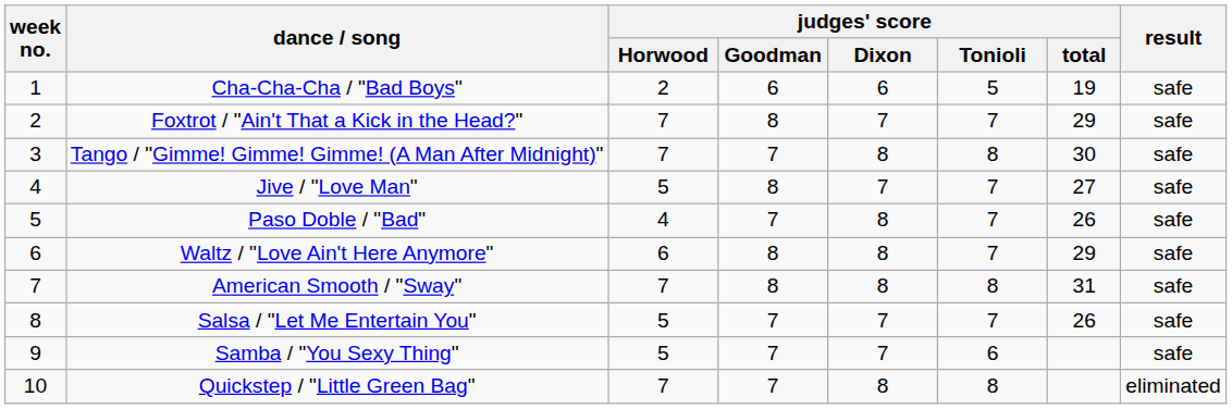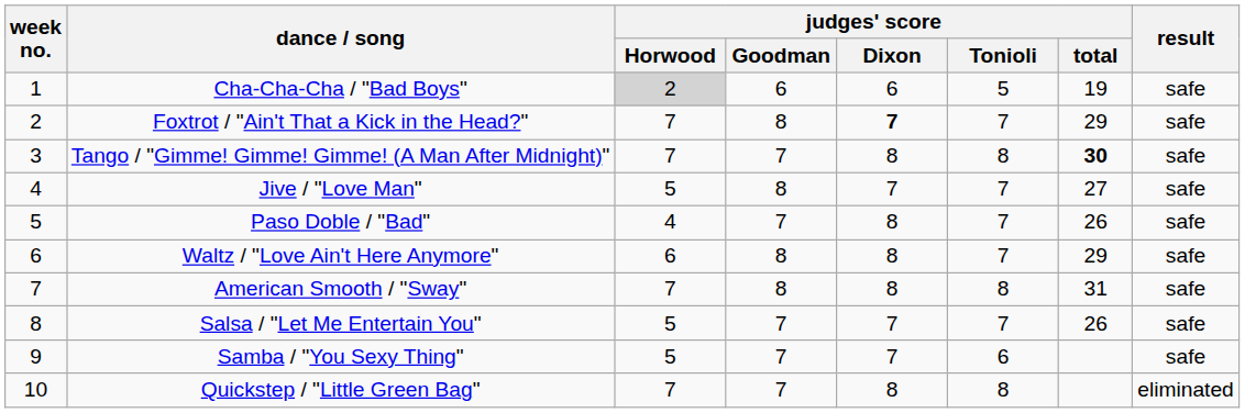Cha-Cha-Cha / "Bad Boys" | judges' score / Horwood: no background -> lightgrey background
Foxtrot / "Ain't That a Kick in the Head?" | judges' score / Dixon: normal -> bold
Tango / "Gimme! Gimme! Gimme! (A Man After Midnight)" | judges' score / total: normal -> bold
